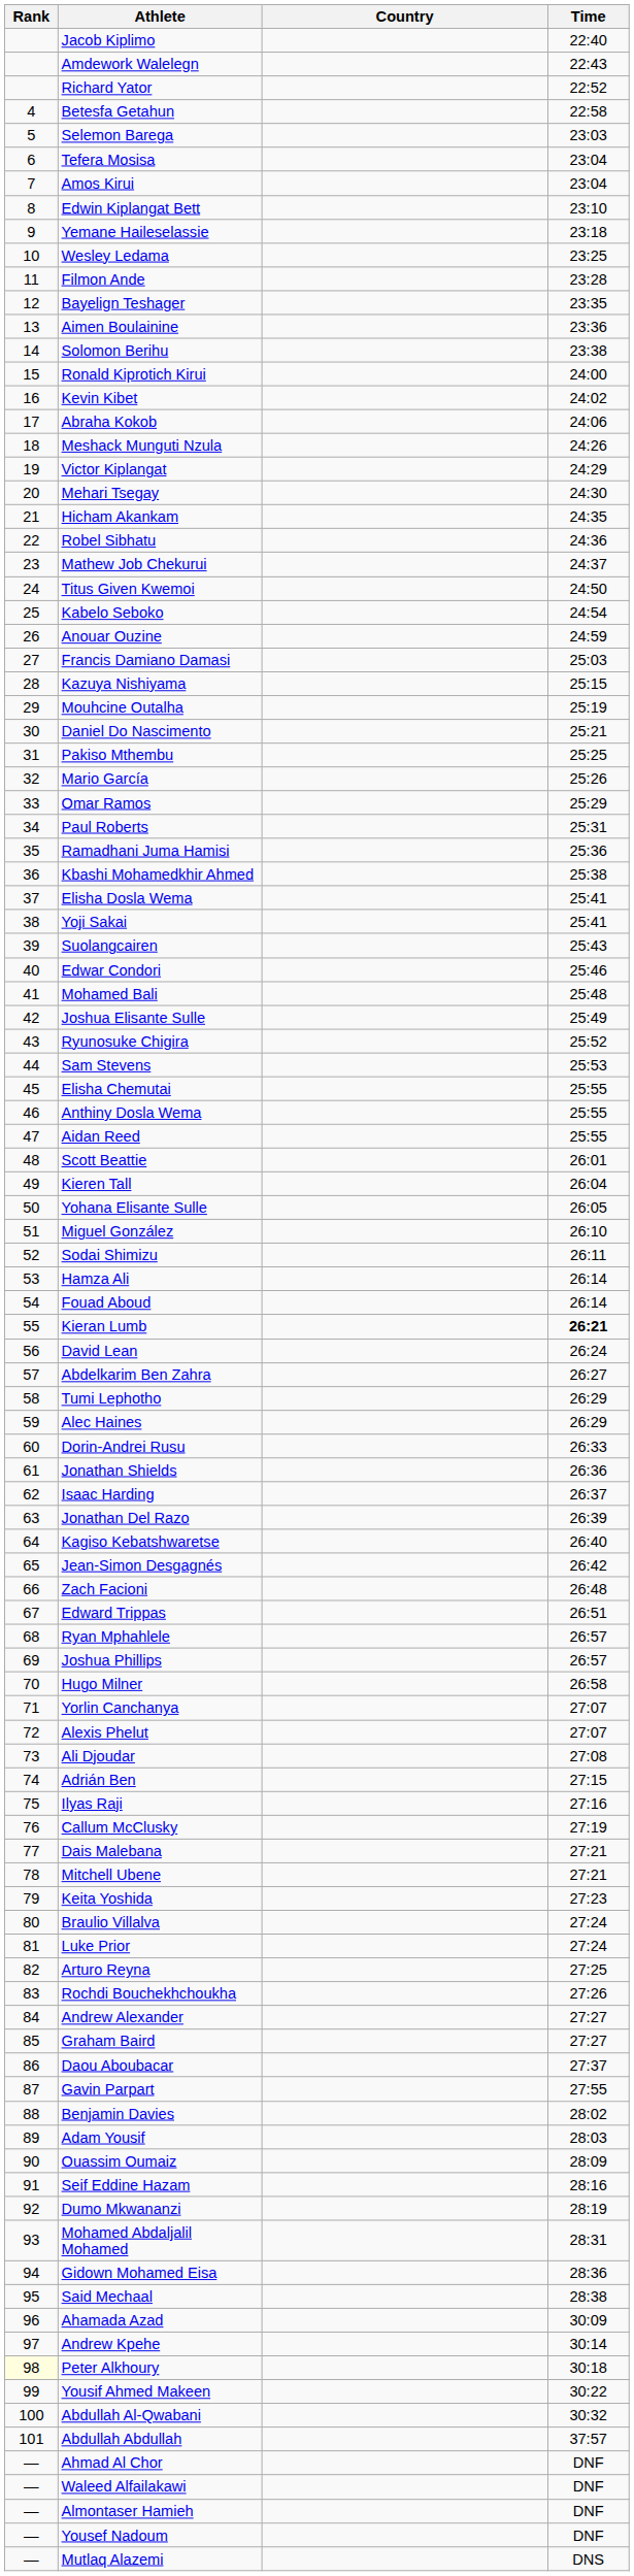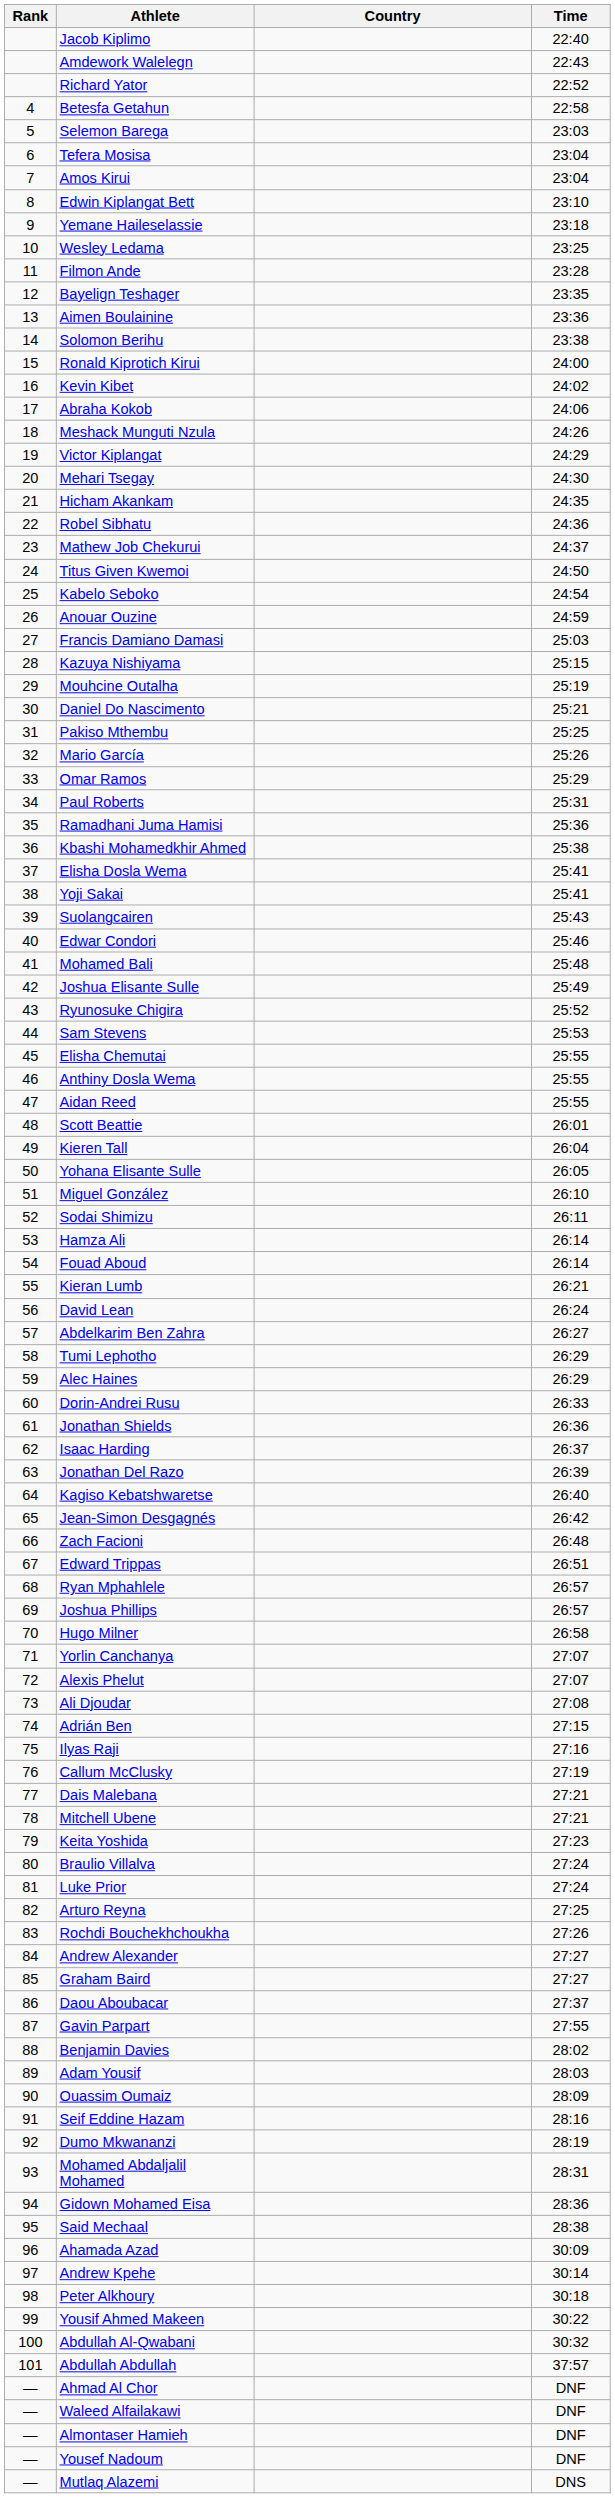Kieran Lumb | Time: bold -> normal
Peter Alkhoury | Rank: lightyellow background -> no background
